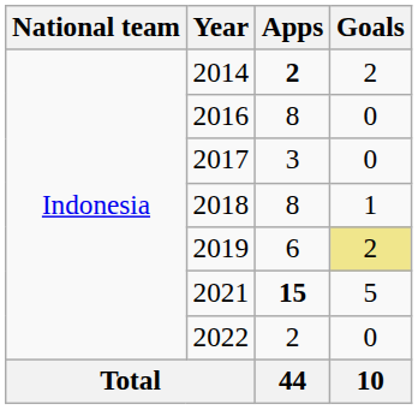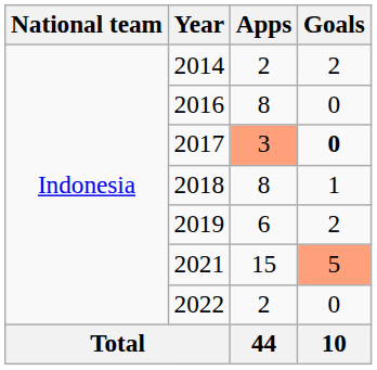2014 | Apps: bold -> normal
2017 | Apps: no background -> lightsalmon background
2017 | Goals: normal -> bold
2019 | Goals: khaki background -> no background
2021 | Apps: bold -> normal
2021 | Goals: no background -> lightsalmon background
